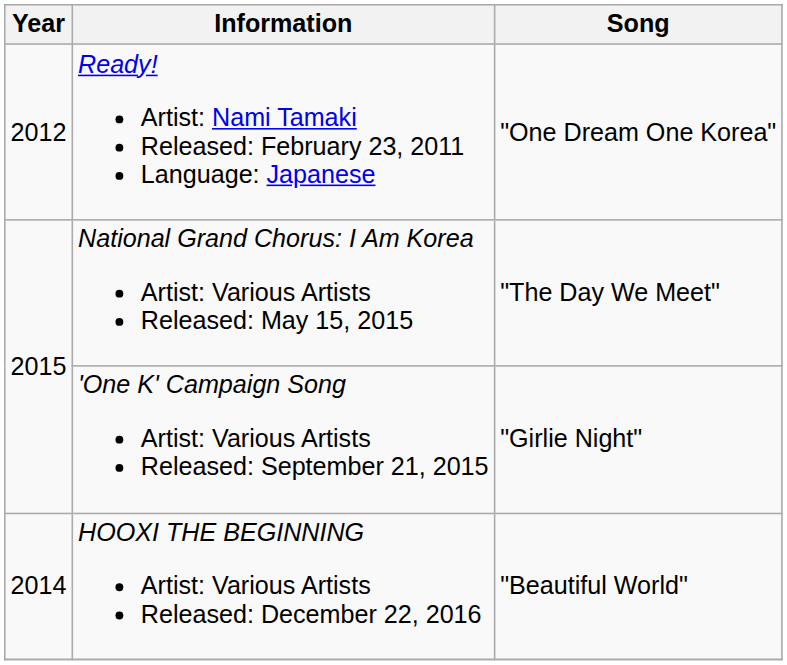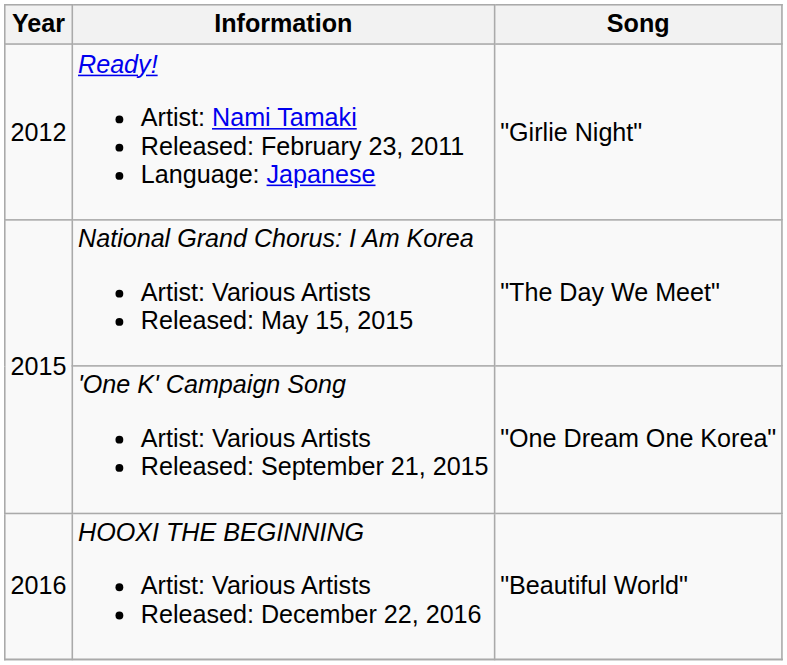row 2 | Song: "One Dream One Korea" -> "Girlie Night"
row 4 | Song: "Girlie Night" -> "One Dream One Korea"
row 5 | Year: 2014 -> 2016
